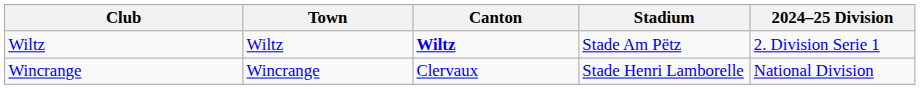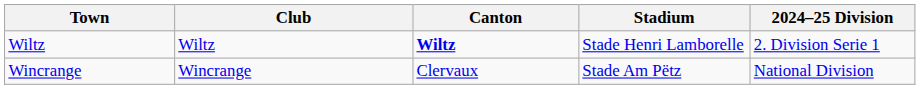columns swapped: Club <-> Town
row 2 | Stadium: Stade Am Pëtz -> Stade Henri Lamborelle
row 3 | Stadium: Stade Henri Lamborelle -> Stade Am Pëtz
